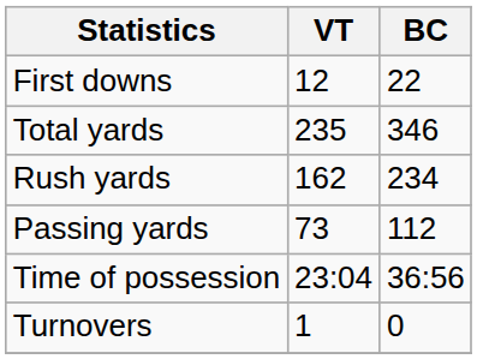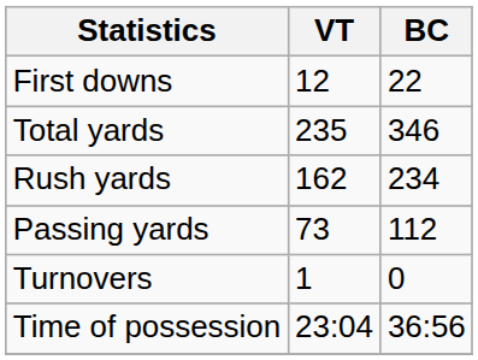rows swapped: Turnovers <-> Time of possession
